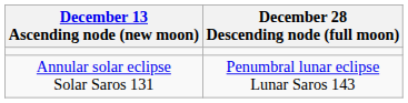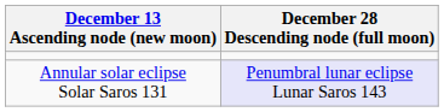Annular solar eclipse Solar Saros 131 | December 28 Descending node (full moon): no background -> lavender background
